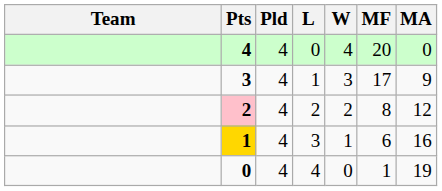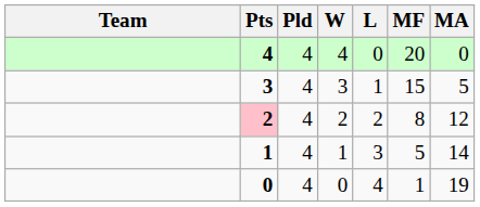columns swapped: W <-> L
row 3 | MF: 17 -> 15
row 3 | MA: 9 -> 5
row 5 | Pts: gold background -> no background
row 5 | MF: 6 -> 5
row 5 | MA: 16 -> 14
